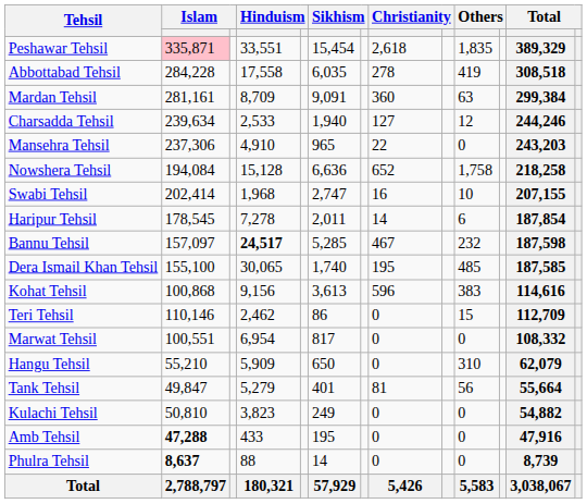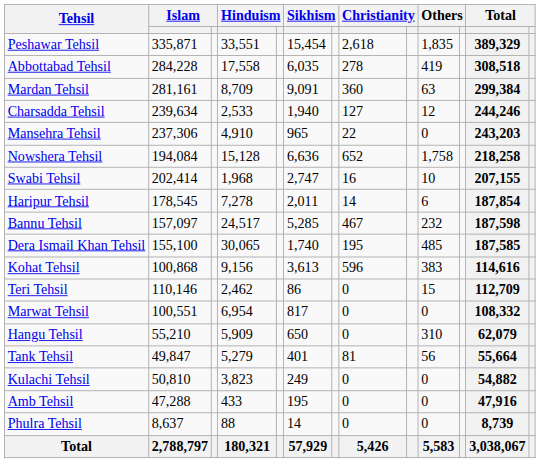Peshawar Tehsil | column 2: pink background -> no background
Bannu Tehsil | column 4: bold -> normal
Amb Tehsil | column 2: bold -> normal
Phulra Tehsil | column 2: bold -> normal
